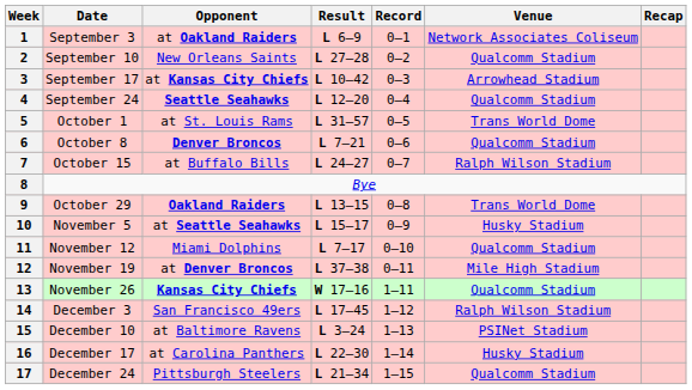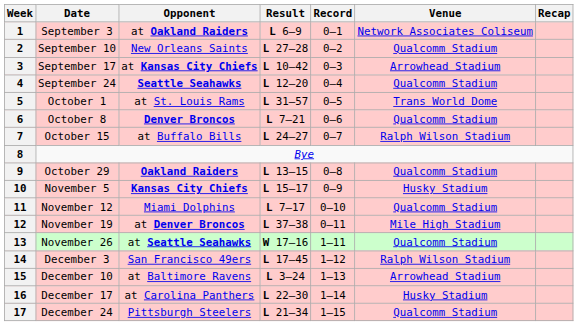9 | Venue: Trans World Dome -> Qualcomm Stadium
10 | Opponent: at Seattle Seahawks -> Kansas City Chiefs
13 | Opponent: Kansas City Chiefs -> at Seattle Seahawks
15 | Venue: PSINet Stadium -> Arrowhead Stadium
